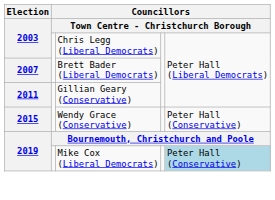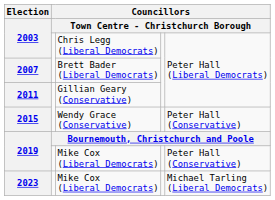2019 / Mike Cox (Liberal Democrats) | column 5: lightblue background -> no background
+ row: 2023 | Mike Cox (Liberal Democrats) | Michael Tarling (Liberal Democrats)
